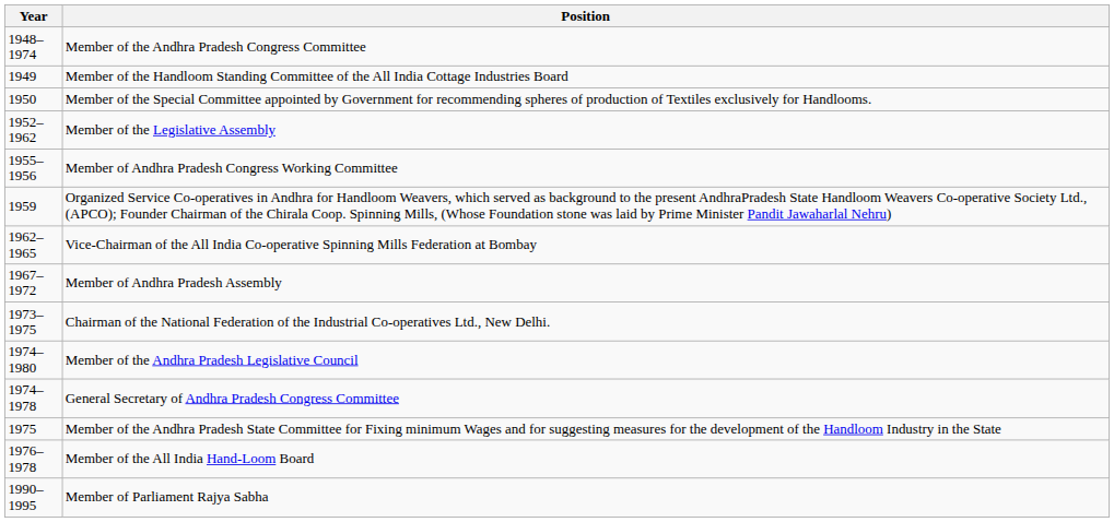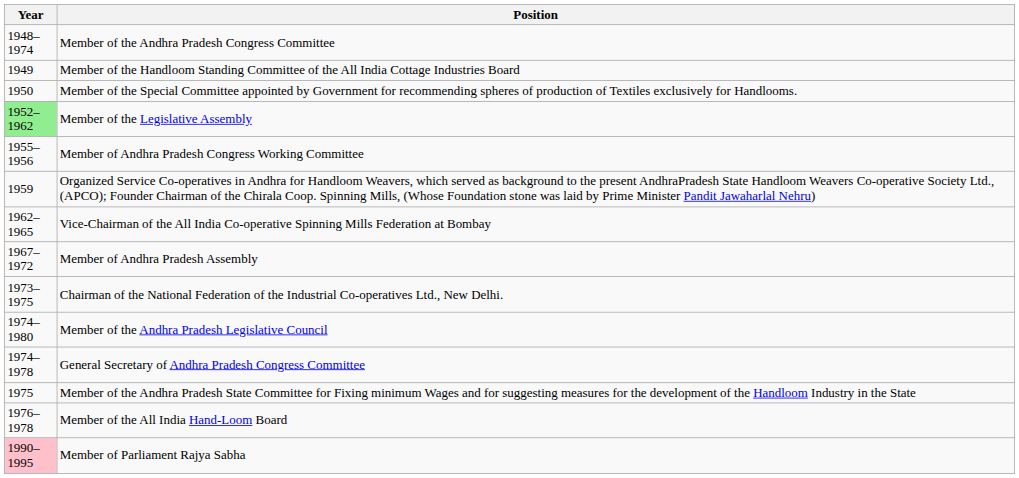Member of the Legislative Assembly | Year: no background -> lightgreen background
Member of Parliament Rajya Sabha | Year: no background -> pink background
